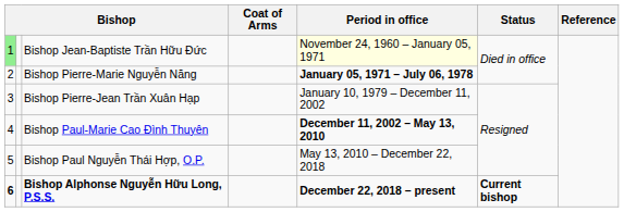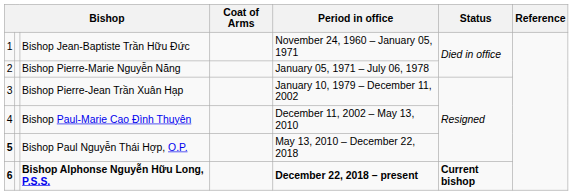Bishop Jean-Baptiste Trần Hữu Ðức | column 1: lightgreen background -> no background
Bishop Jean-Baptiste Trần Hữu Ðức | Period in office: lightyellow background -> no background
Bishop Pierre-Marie Nguyễn Năng | Period in office: bold -> normal
Bishop Paul-Marie Cao Ðình Thuyên | Period in office: bold -> normal
Bishop Paul Nguyễn Thái Hợp, O.P. | column 1: normal -> bold
